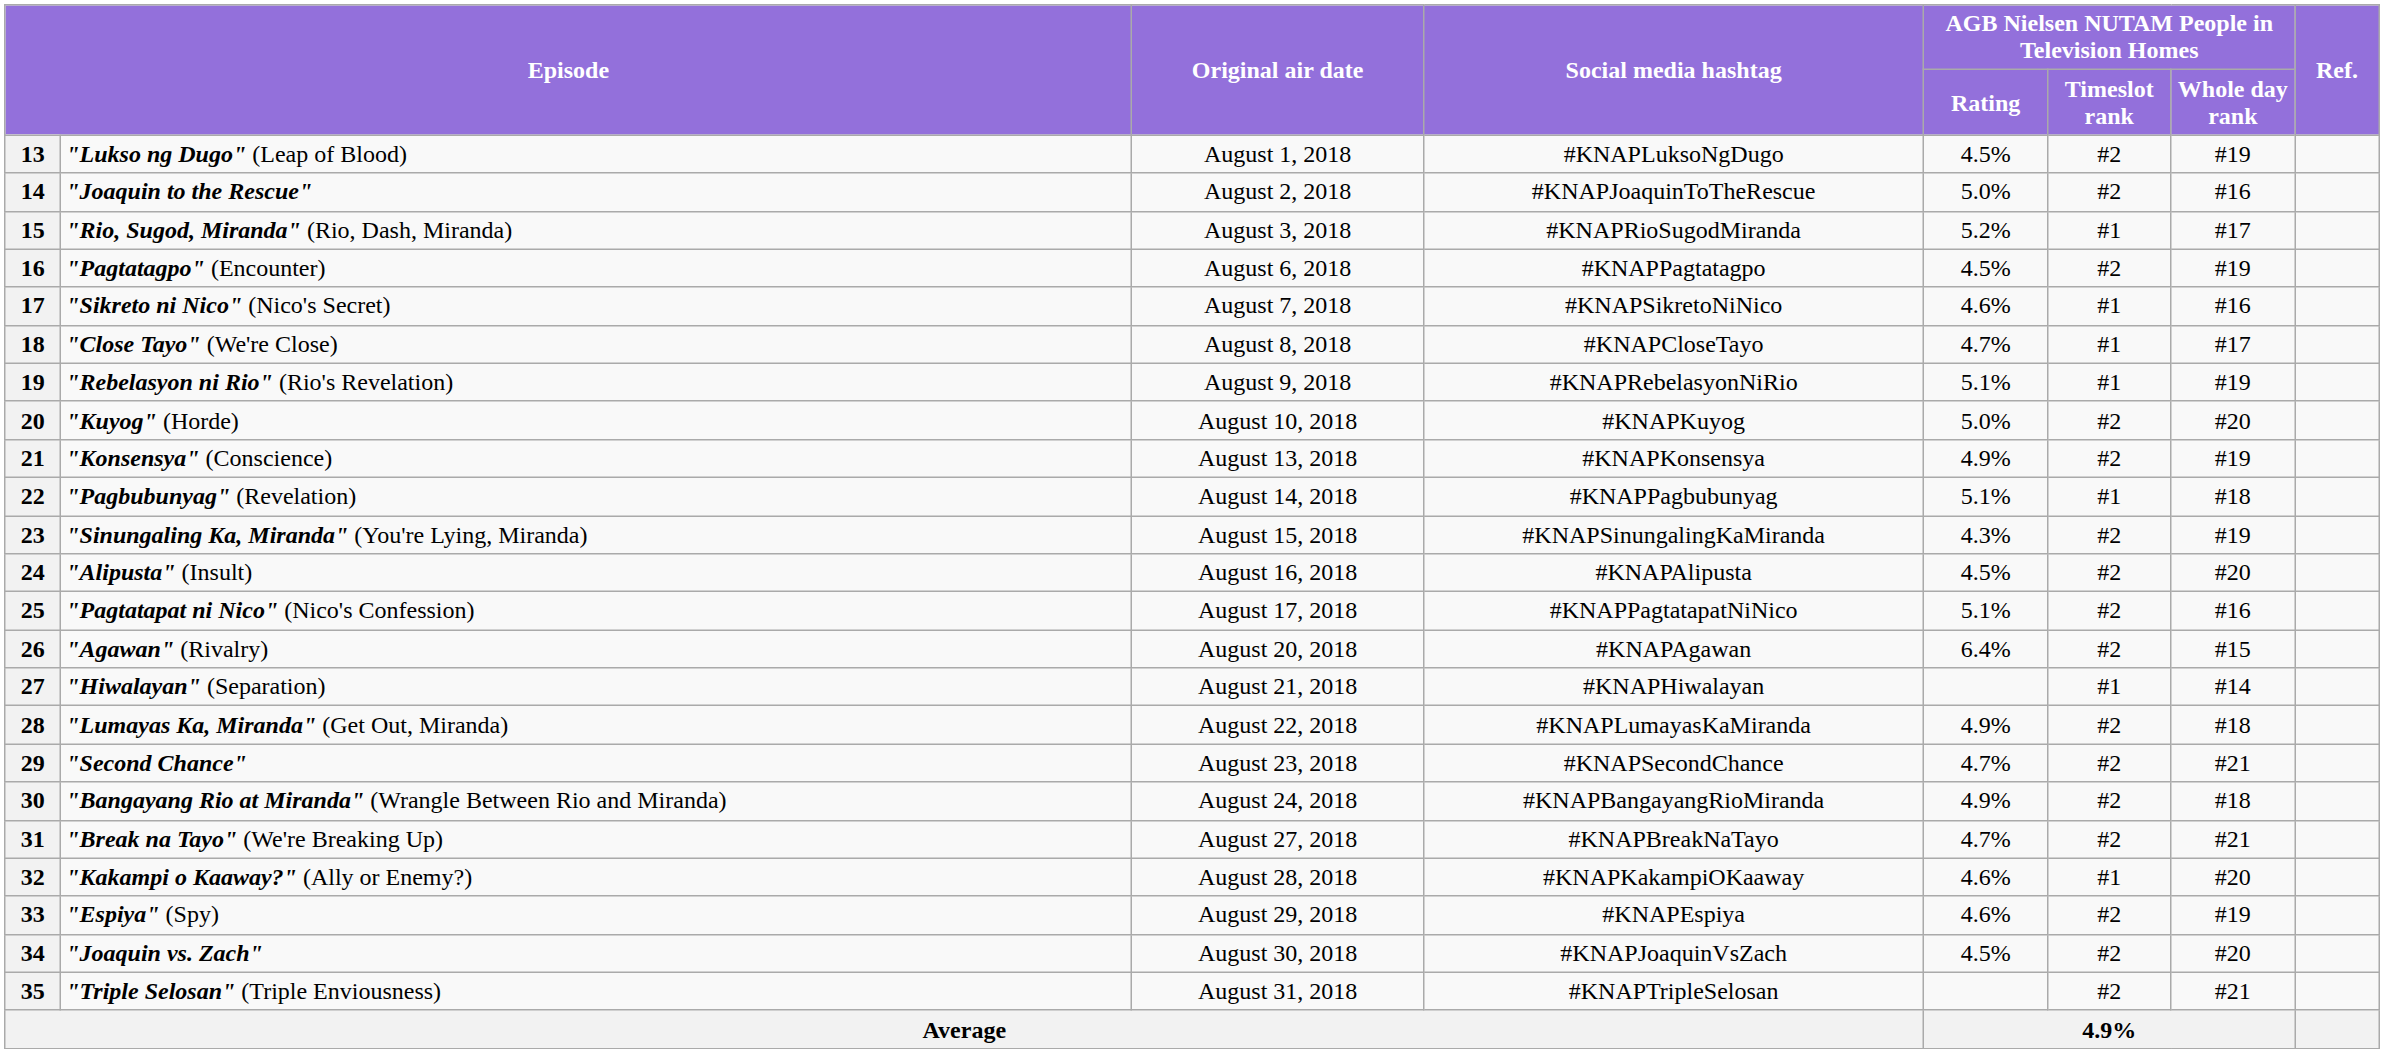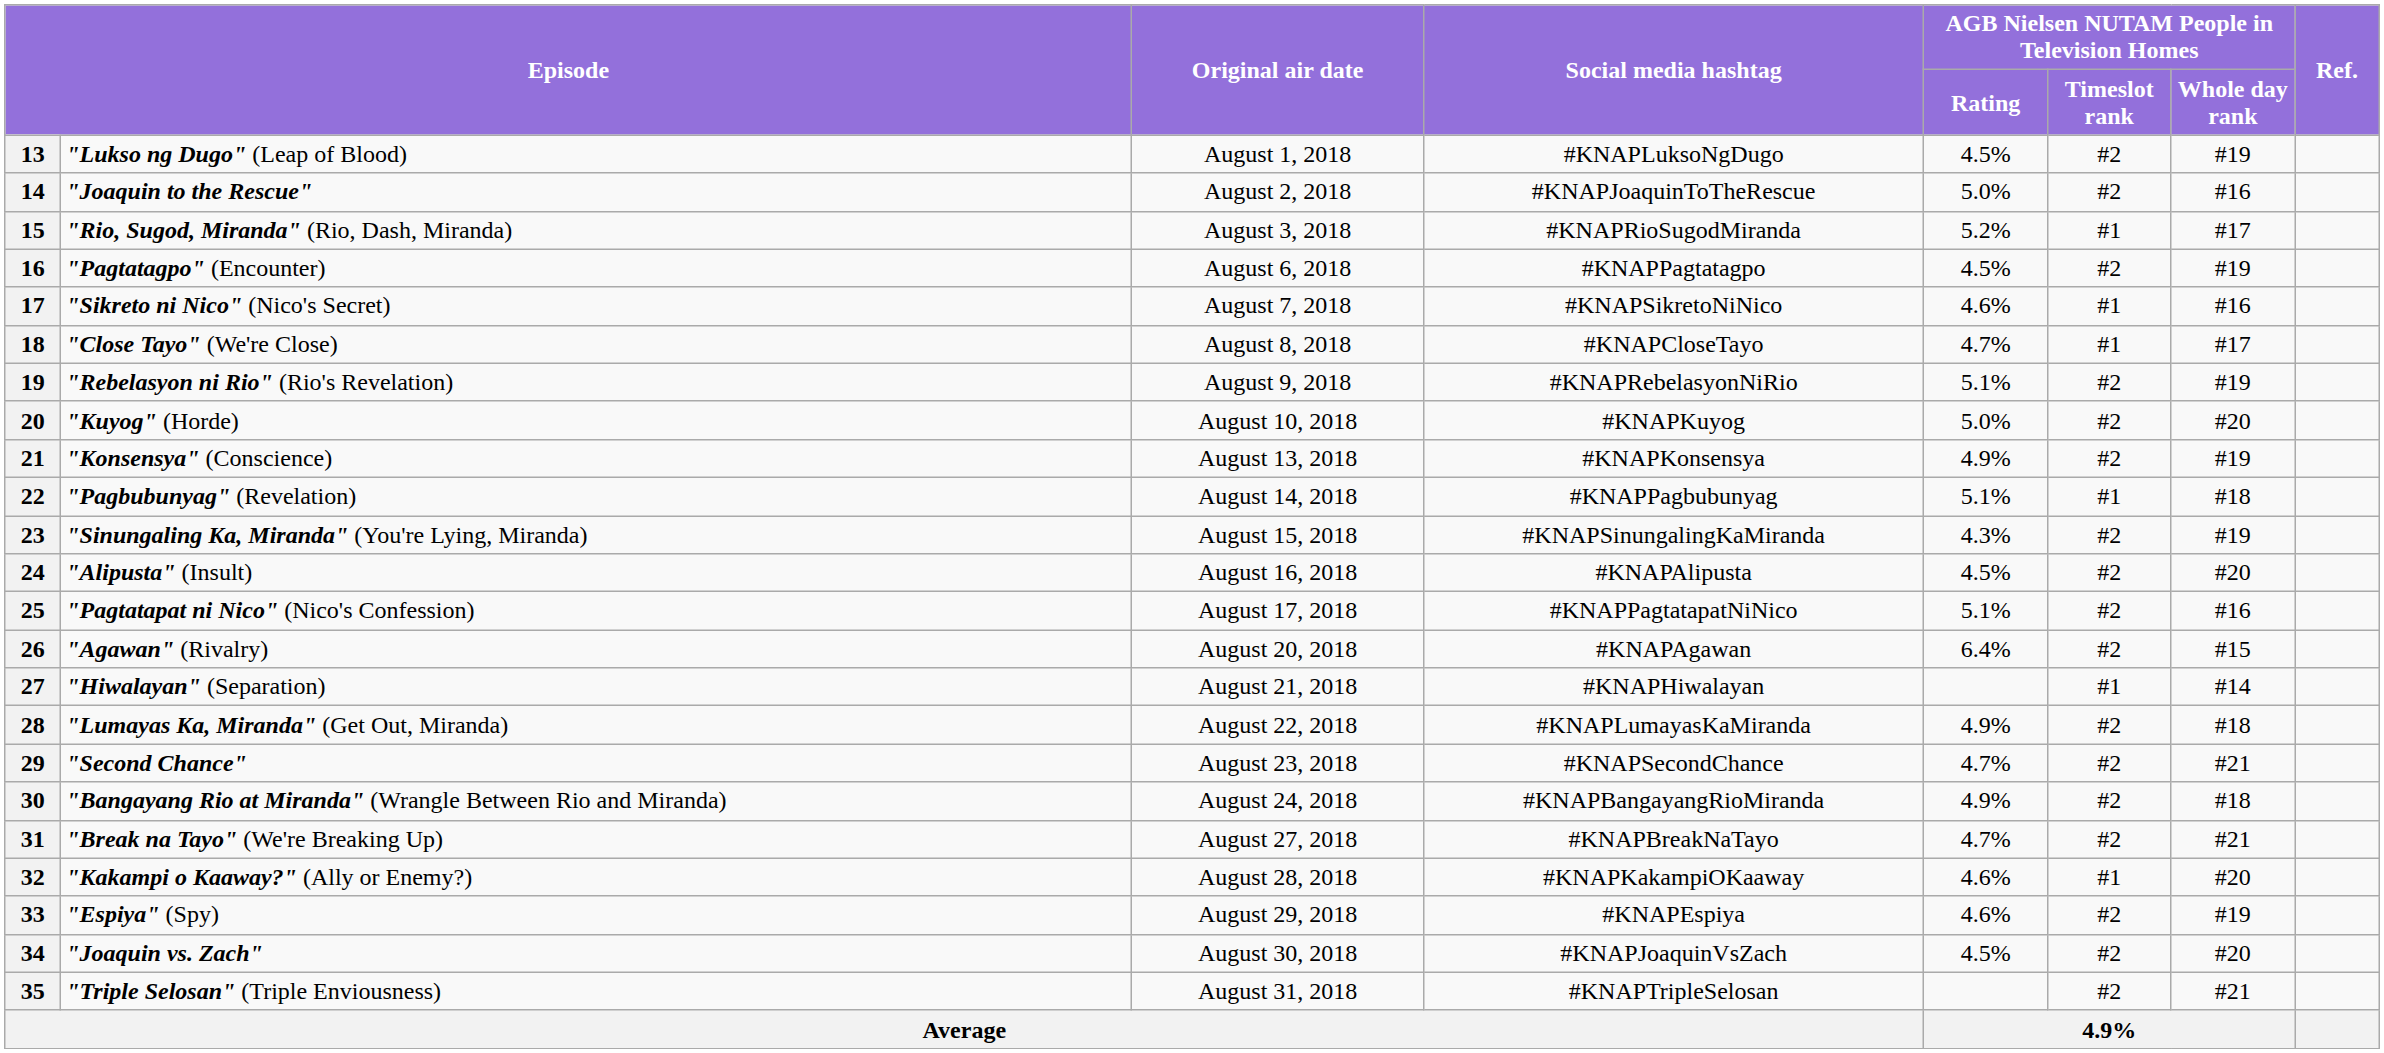19 | AGB Nielsen NUTAM People in Television Homes / Timeslot rank: #1 -> #2
